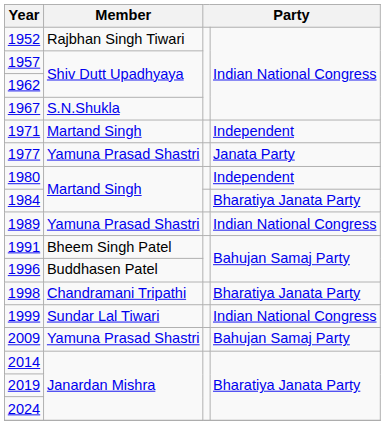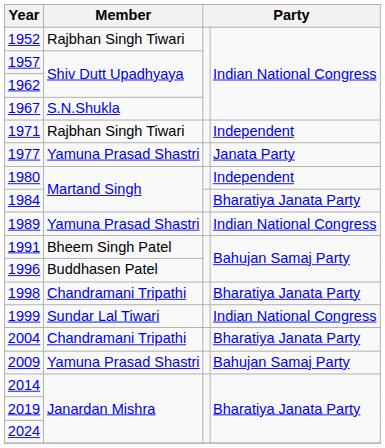1971 | Member: Martand Singh -> Rajbhan Singh Tiwari
+ row: 2004 | Chandramani Tripathi | Bharatiya Janata Party
